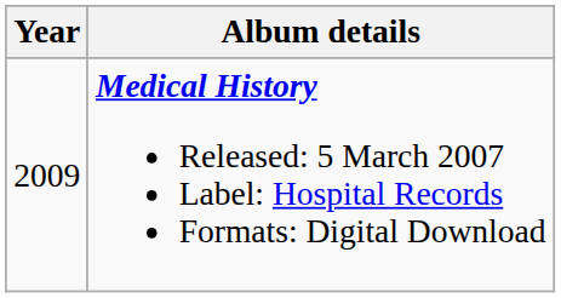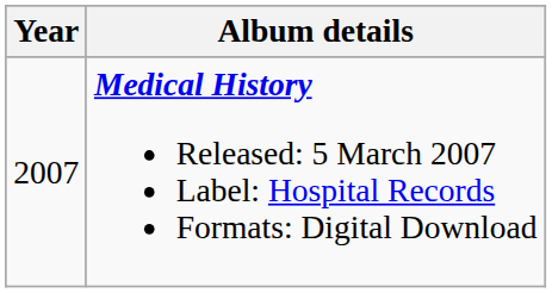row 2 | Year: 2009 -> 2007
